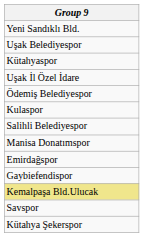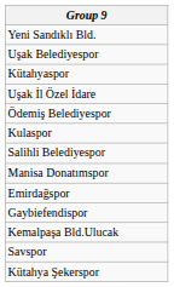row 12 | column 1: khaki background -> no background
